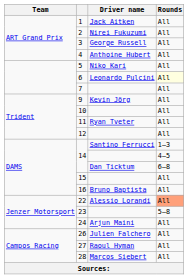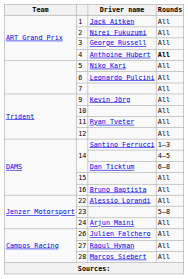4 | Rounds: normal -> bold
6 | Rounds: lightyellow background -> no background
22 | Rounds: lightsalmon background -> no background
